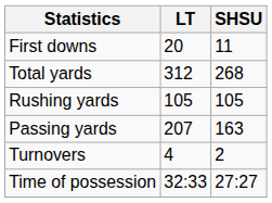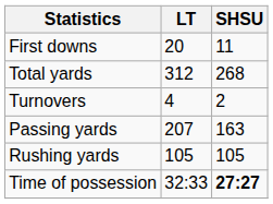rows swapped: Rushing yards <-> Turnovers
Time of possession | SHSU: normal -> bold
